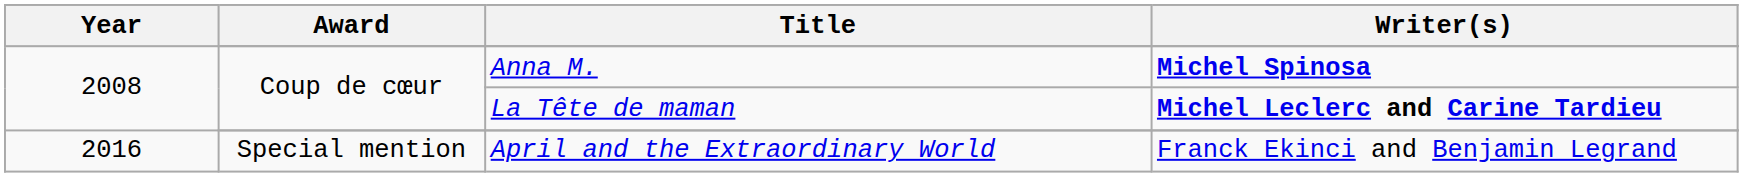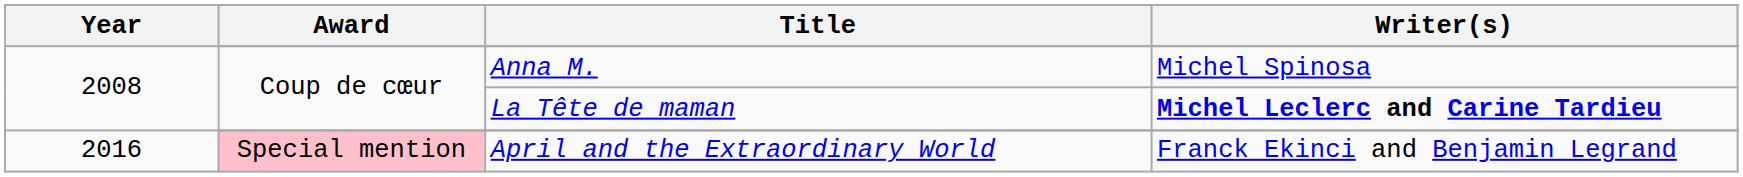Anna M. | Writer(s): bold -> normal
April and the Extraordinary World | Award: no background -> pink background
